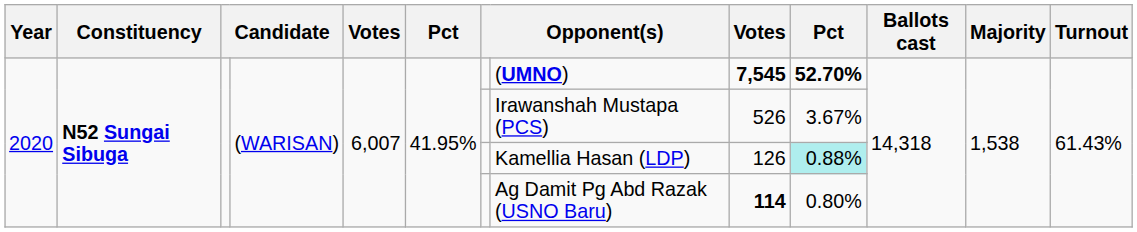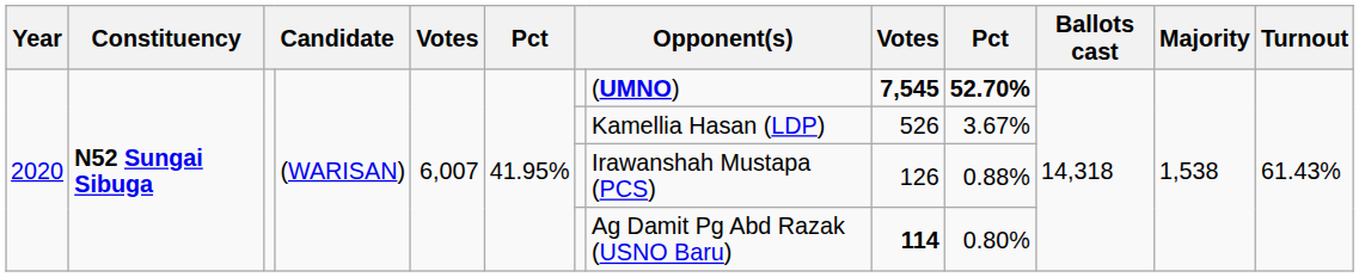row 3 | column 8: Irawanshah Mustapa (PCS) -> Kamellia Hasan (LDP)
row 4 | column 8: Kamellia Hasan (LDP) -> Irawanshah Mustapa (PCS)
row 4 | column 10: paleturquoise background -> no background
